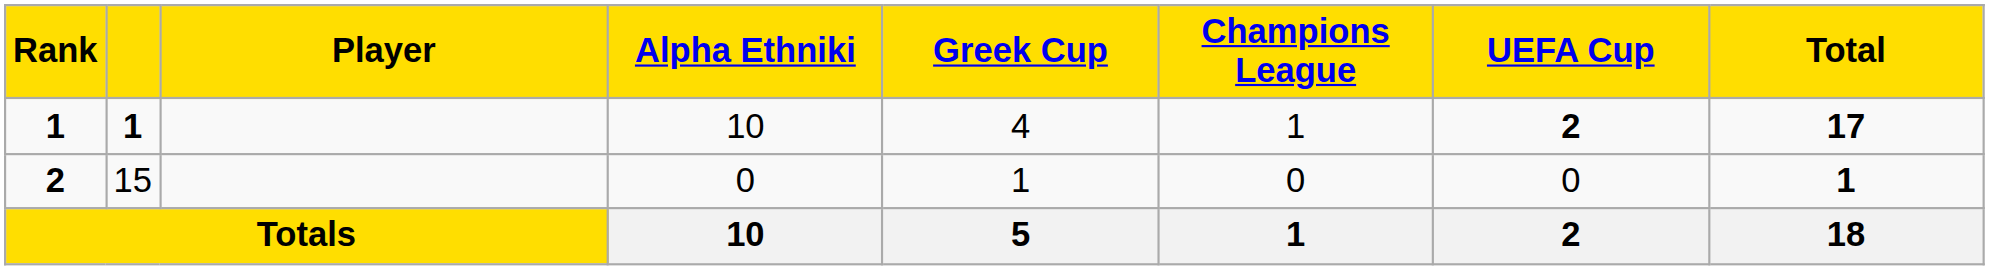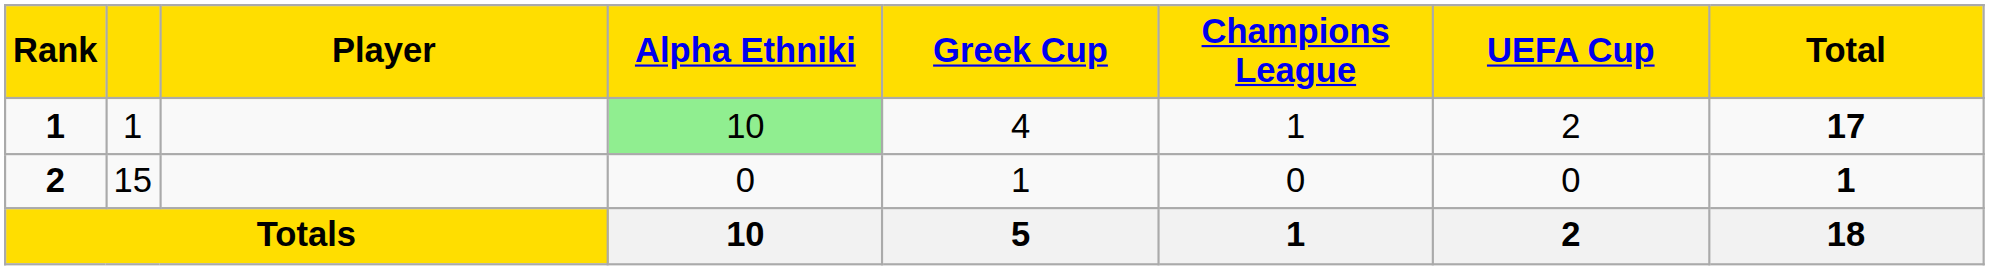row 2 | column 2: bold -> normal
row 2 | Alpha Ethniki: no background -> lightgreen background
row 2 | UEFA Cup: bold -> normal
